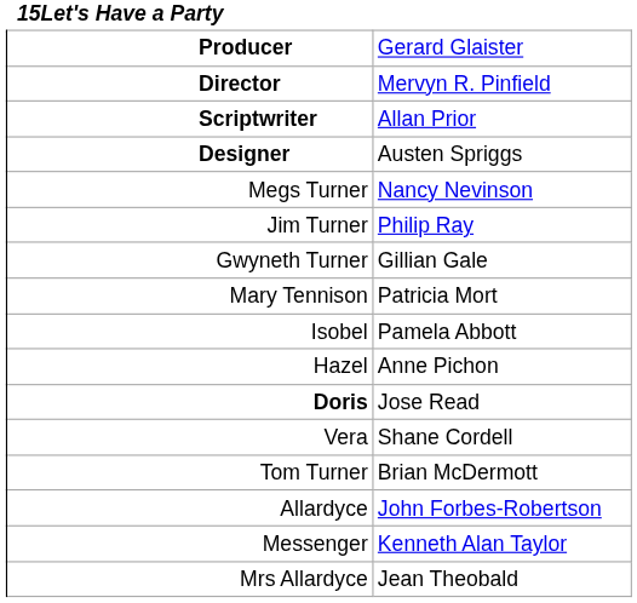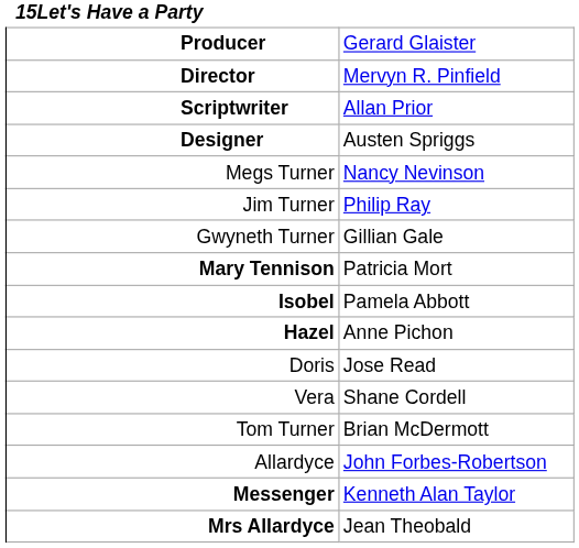Mary Tennison | column 2: normal -> bold
Isobel | column 2: normal -> bold
Hazel | column 2: normal -> bold
Doris | column 2: bold -> normal
Messenger | column 2: normal -> bold
Mrs Allardyce | column 2: normal -> bold
